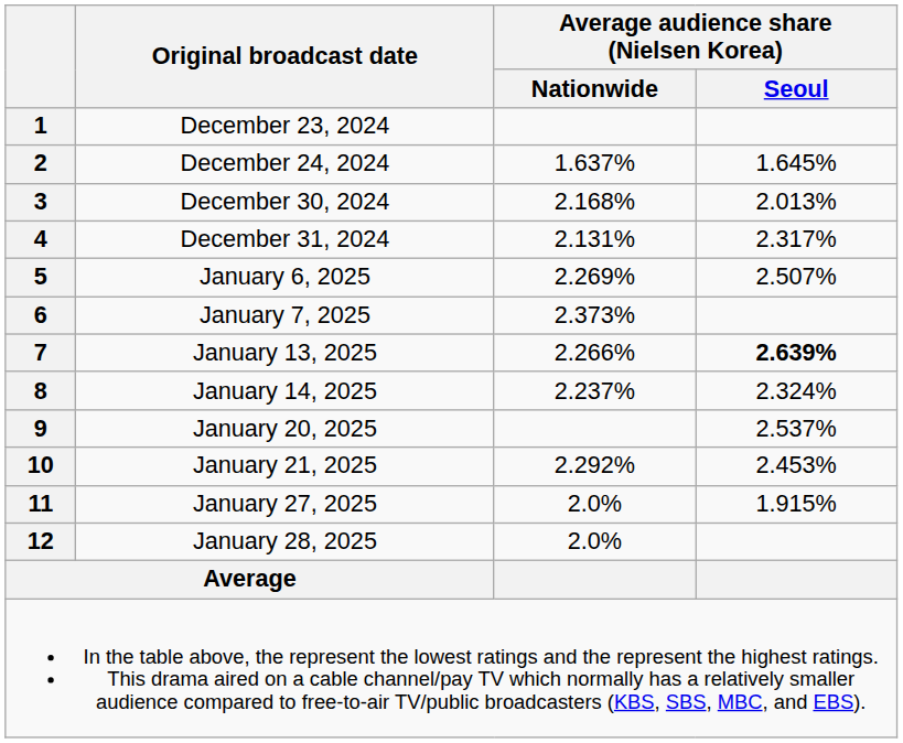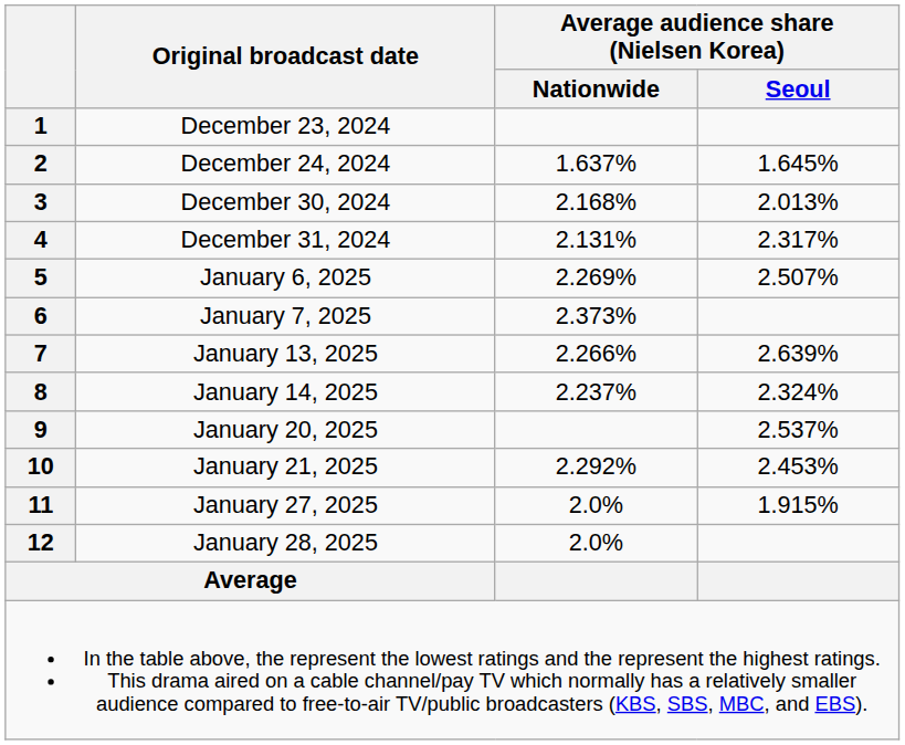7 | Average audience share (Nielsen Korea) / Seoul: bold -> normal
